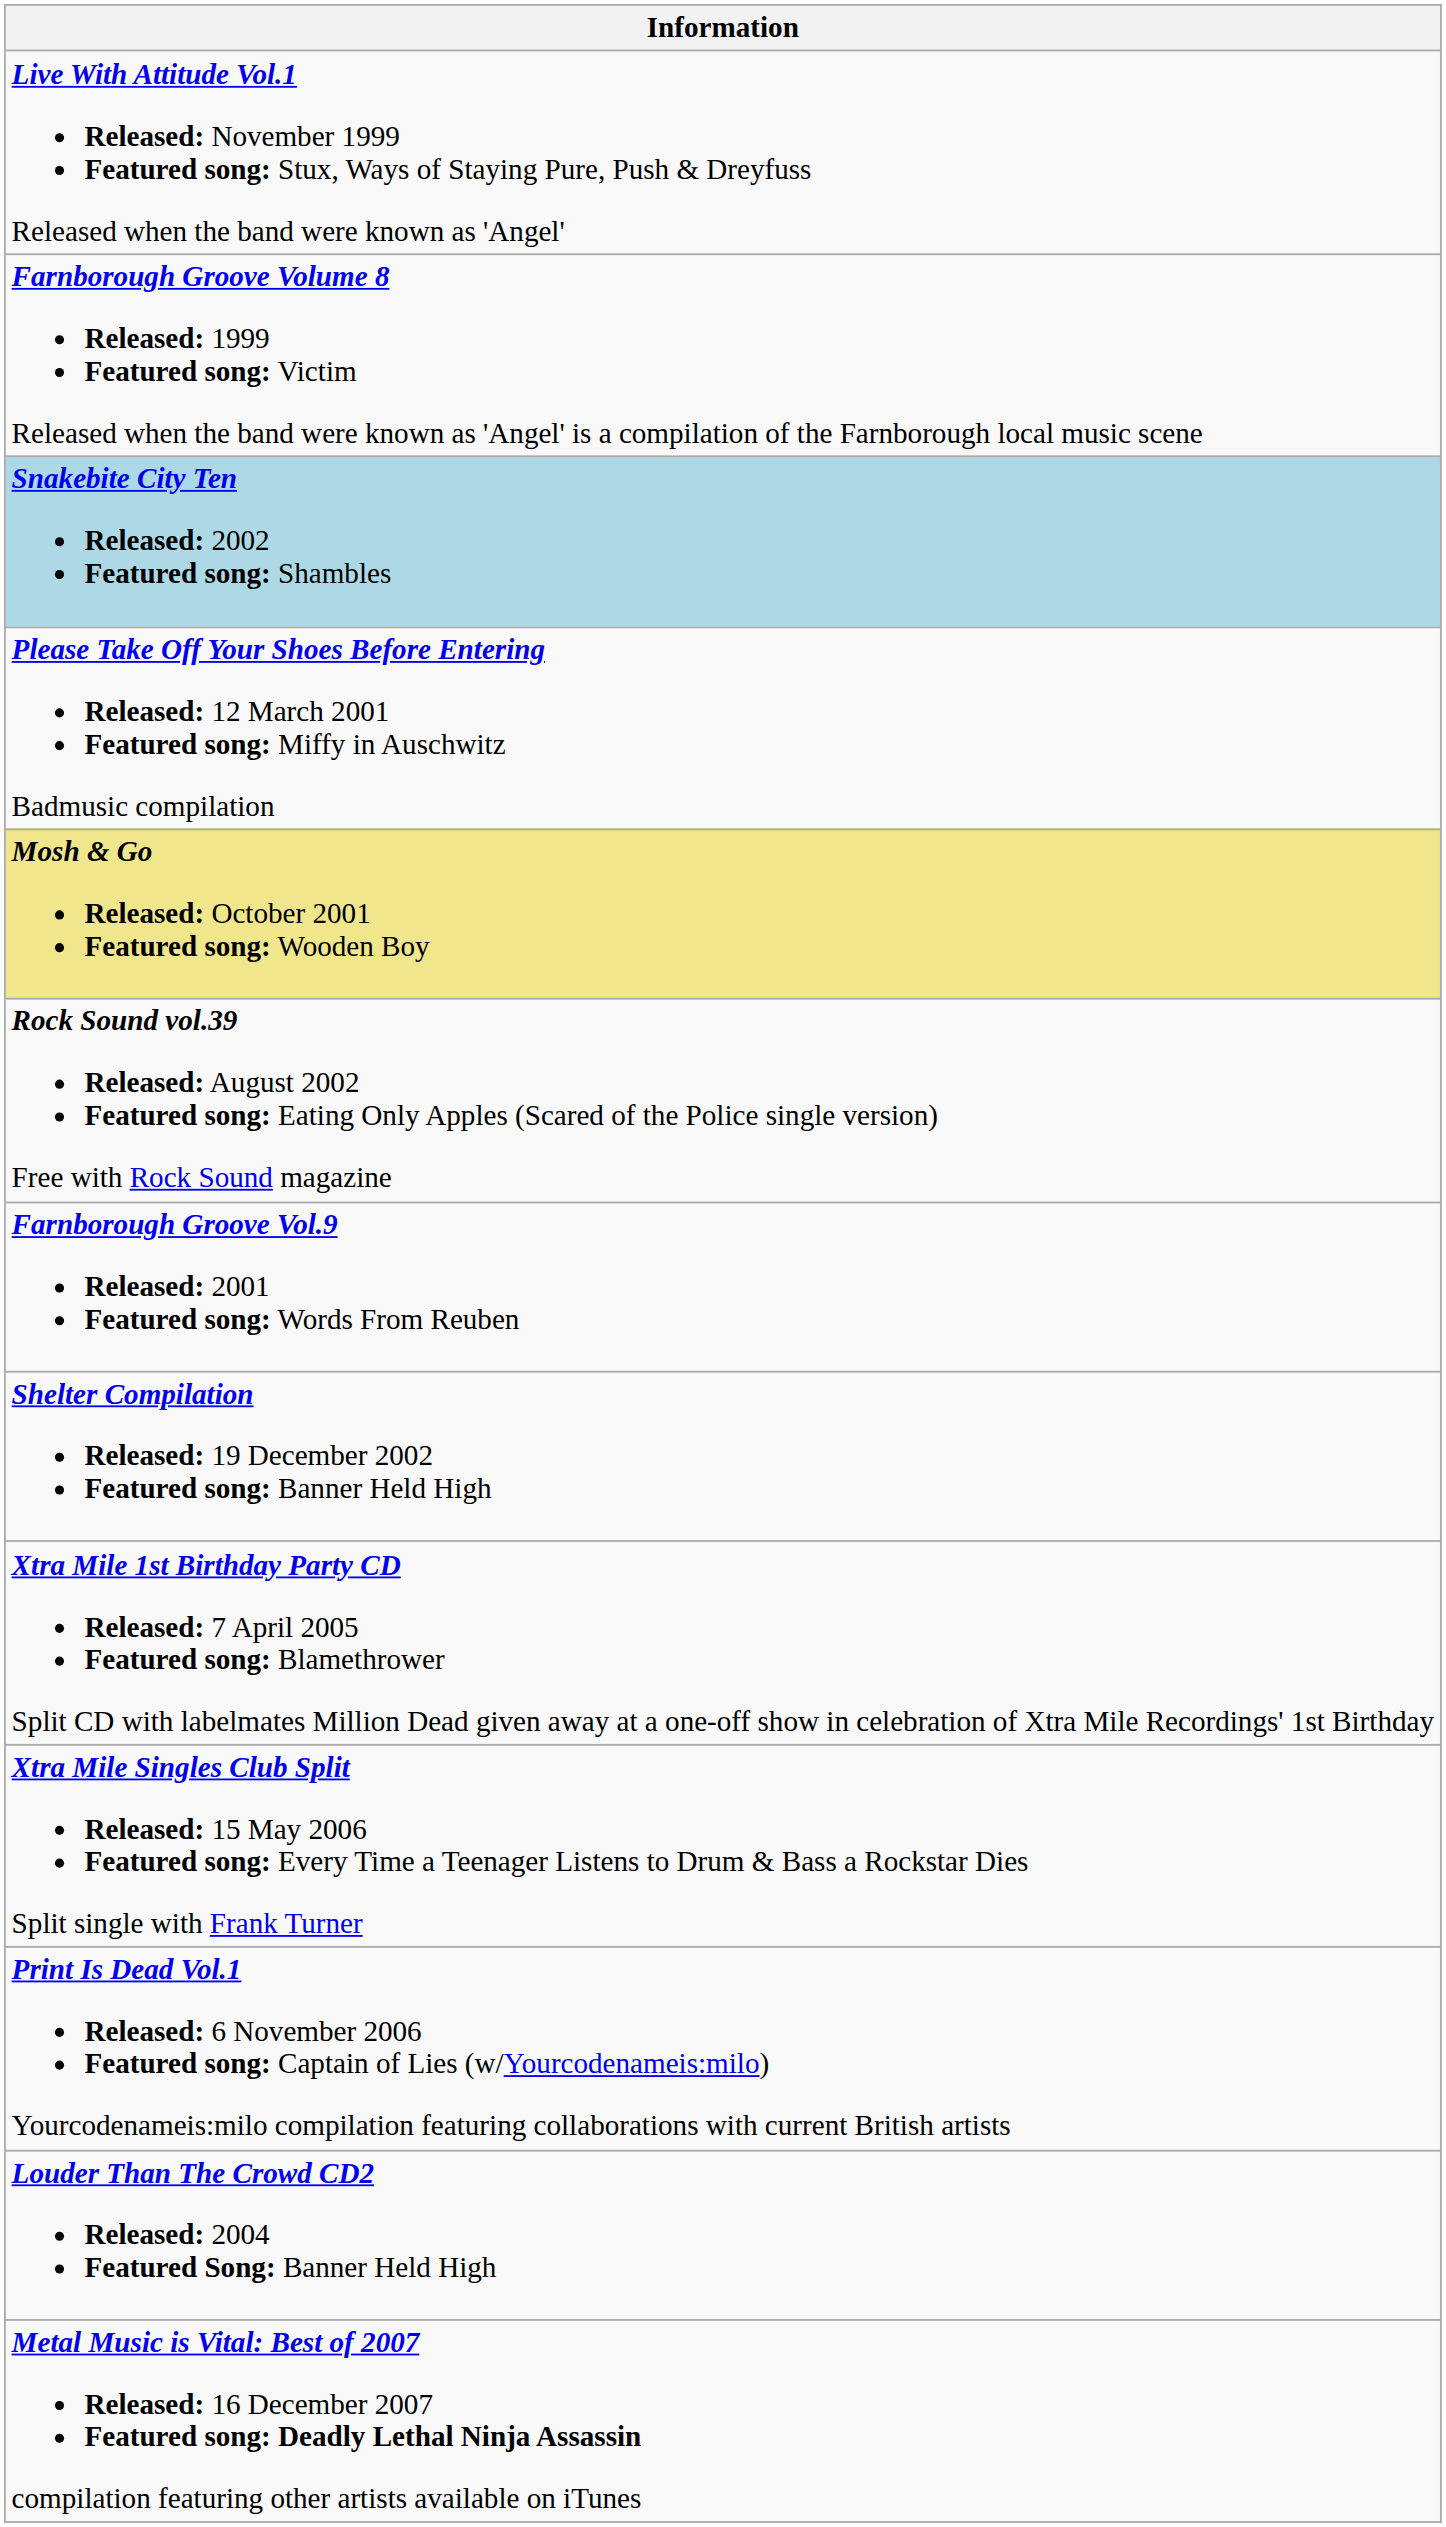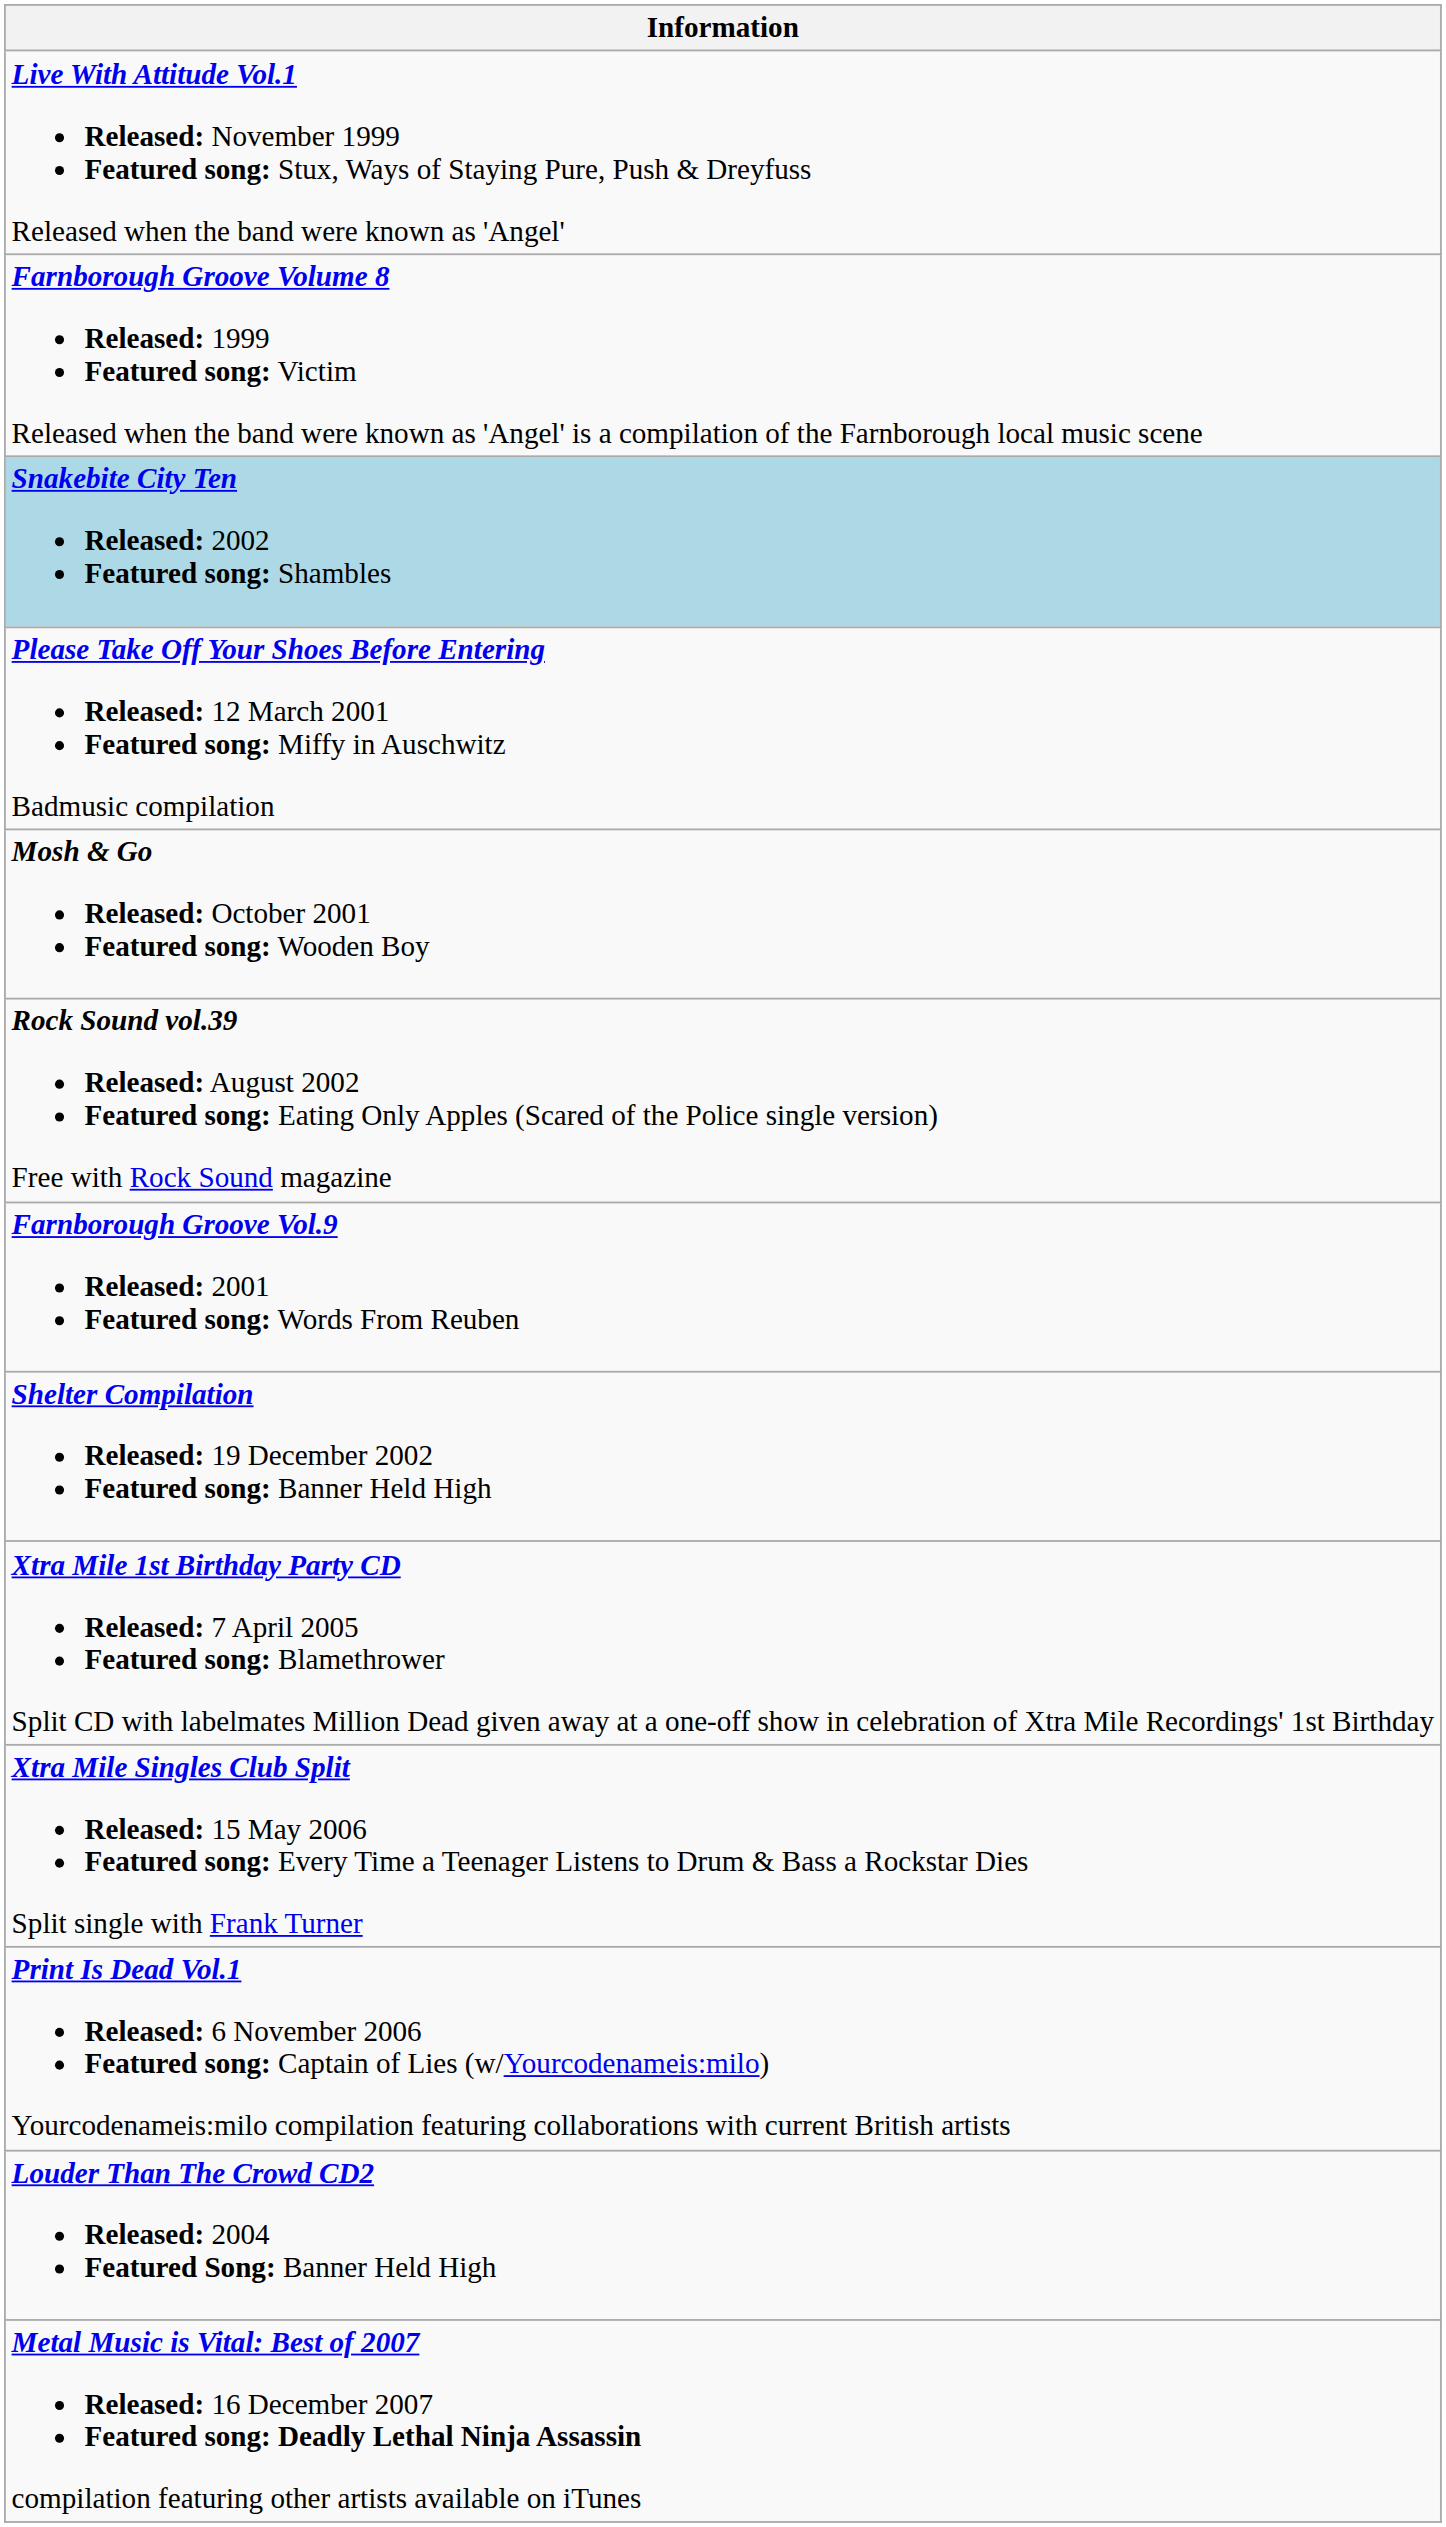row 6 | column 1: khaki background -> no background
